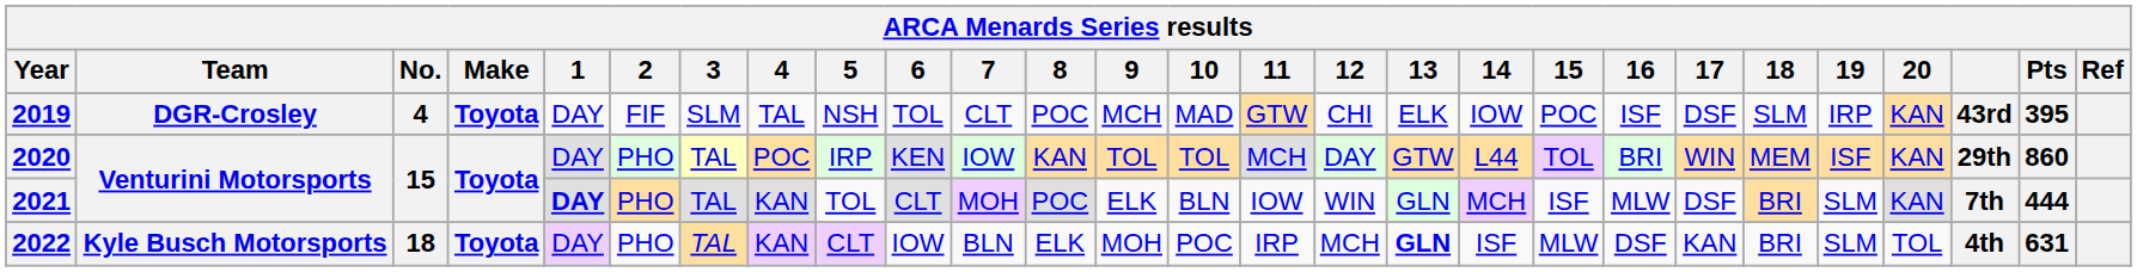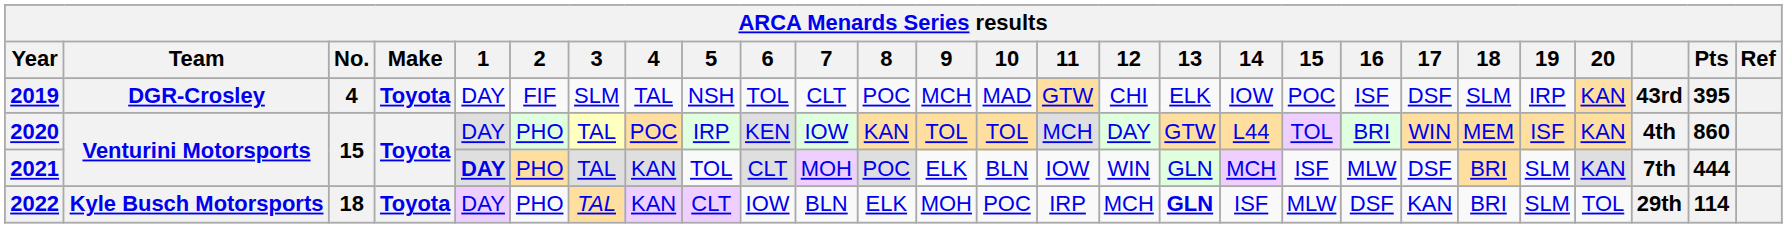2020 | column 25: 29th -> 4th
2022 | column 25: 4th -> 29th
2022 | Pts: 631 -> 114
